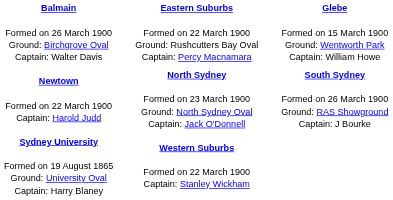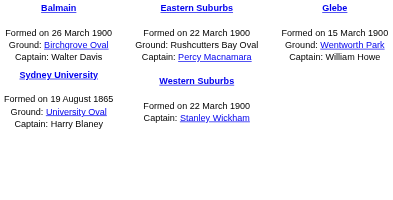- row: Newtown Formed on 22 March 1900 Captain: Harold Judd | North Sydney Formed on 23 March 1900 Ground: North Sydney Oval Captain: Jack O'Donnell | South Sydney Formed on 26 March 1900 Ground: RAS Showground Captain: J Bourke
